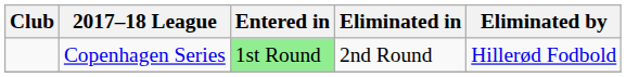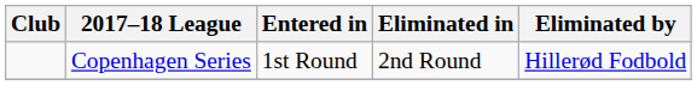Copenhagen Series | Entered in: lightgreen background -> no background
